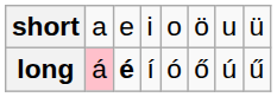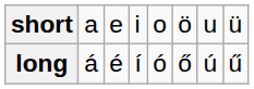long | column 2: pink background -> no background
long | column 3: bold -> normal
